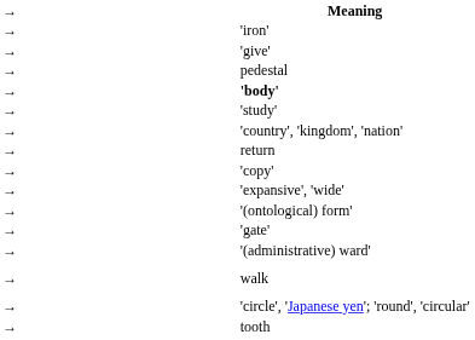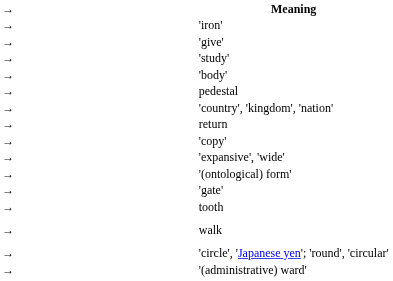row 4 | Meaning: pedestal -> 'study'
row 5 | Meaning: bold -> normal
row 6 | Meaning: 'study' -> pedestal
row 13 | Meaning: '(administrative) ward' -> tooth
row 16 | Meaning: tooth -> '(administrative) ward'
